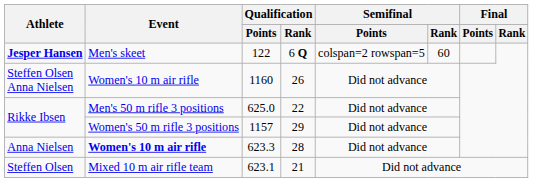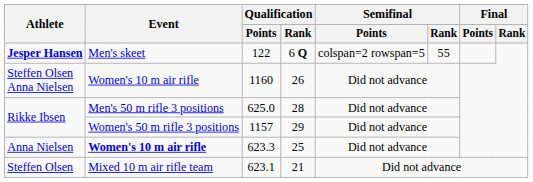122 | Semifinal / Rank: 60 -> 55
625.0 | Qualification / Rank: 22 -> 28
623.3 | Qualification / Rank: 28 -> 25
